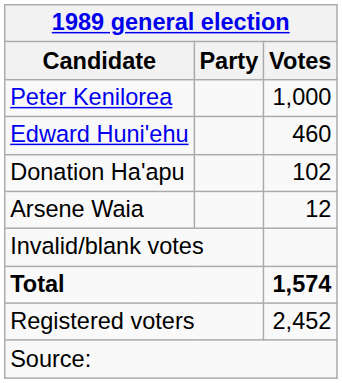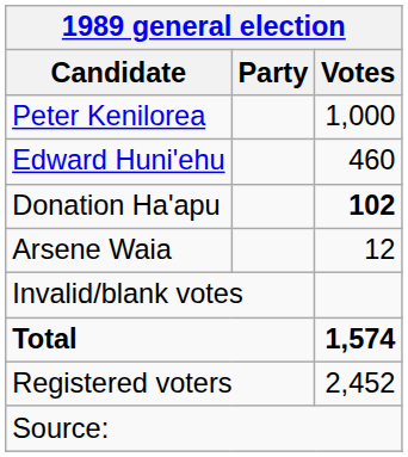Donation Ha'apu | Votes: normal -> bold
